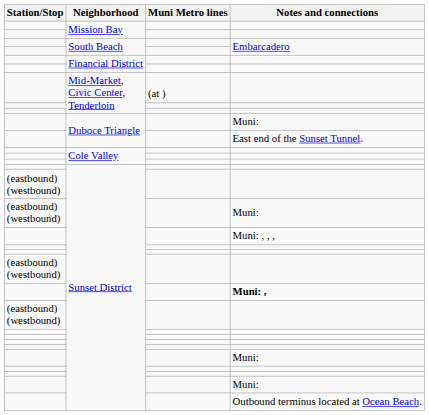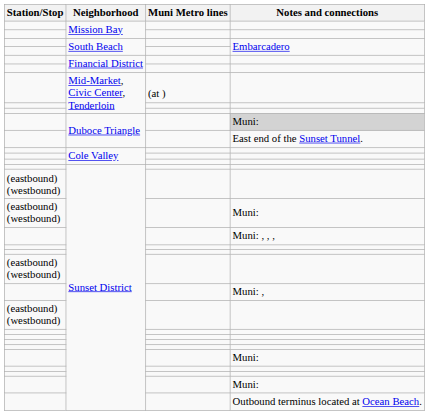Duboce Triangle / Muni: | Notes and connections: no background -> lightgrey background
Sunset District / Muni: , | Notes and connections: bold -> normal
